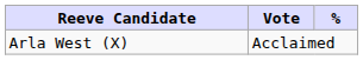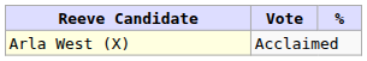Arla West (X) | Reeve Candidate: no background -> lightyellow background
